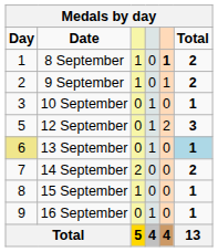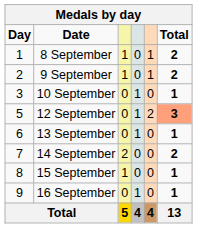8 September | column 5: bold -> normal
12 September | Total: no background -> lightsalmon background
13 September | Day: khaki background -> no background
13 September | Total: lightblue background -> no background
